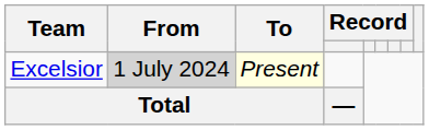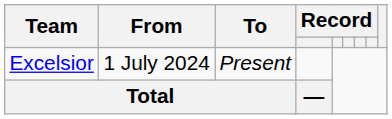Excelsior | From: lightgrey background -> no background
Excelsior | To: lightyellow background -> no background
